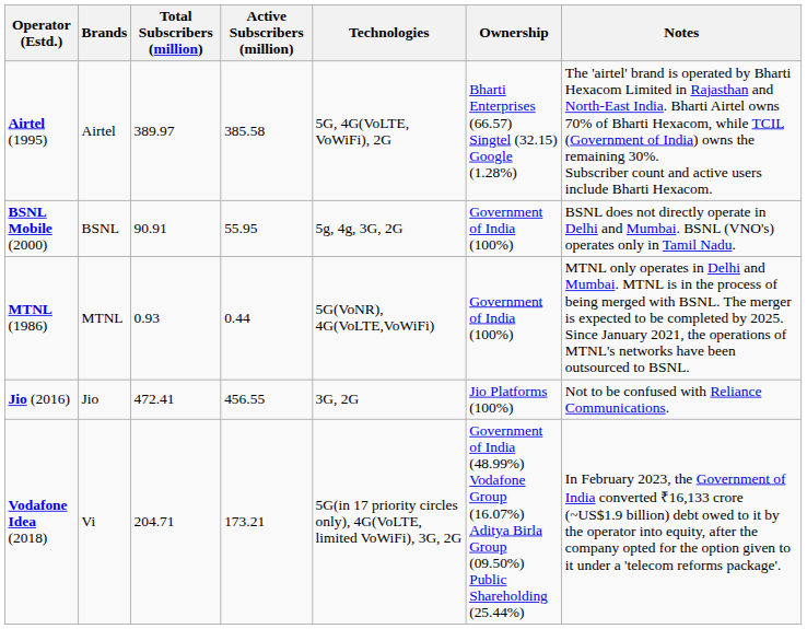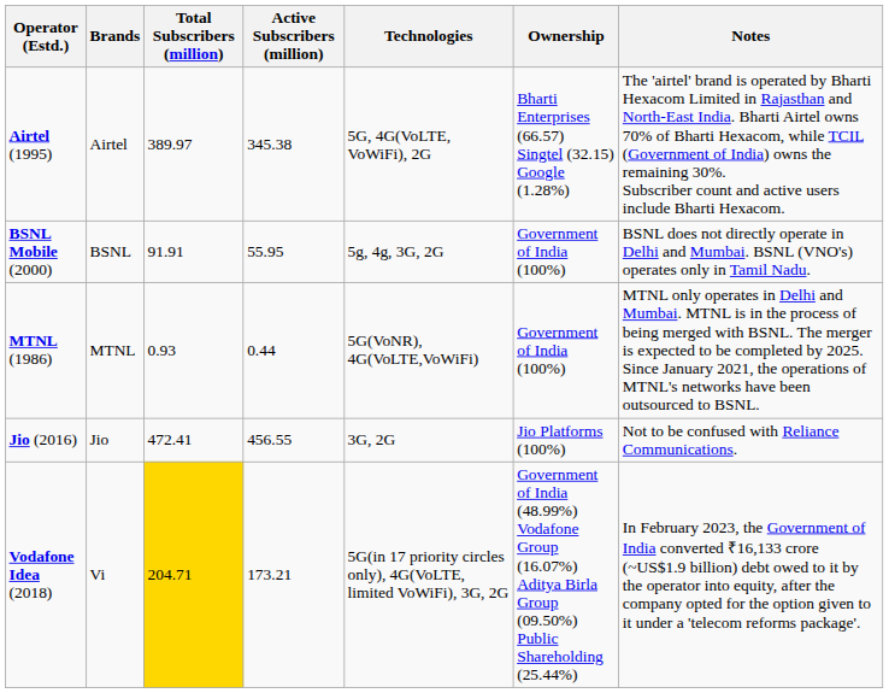Airtel (1995) | Active Subscribers (million): 385.58 -> 345.38
BSNL Mobile (2000) | Total Subscribers (million): 90.91 -> 91.91
Vodafone Idea (2018) | Total Subscribers (million): no background -> gold background
